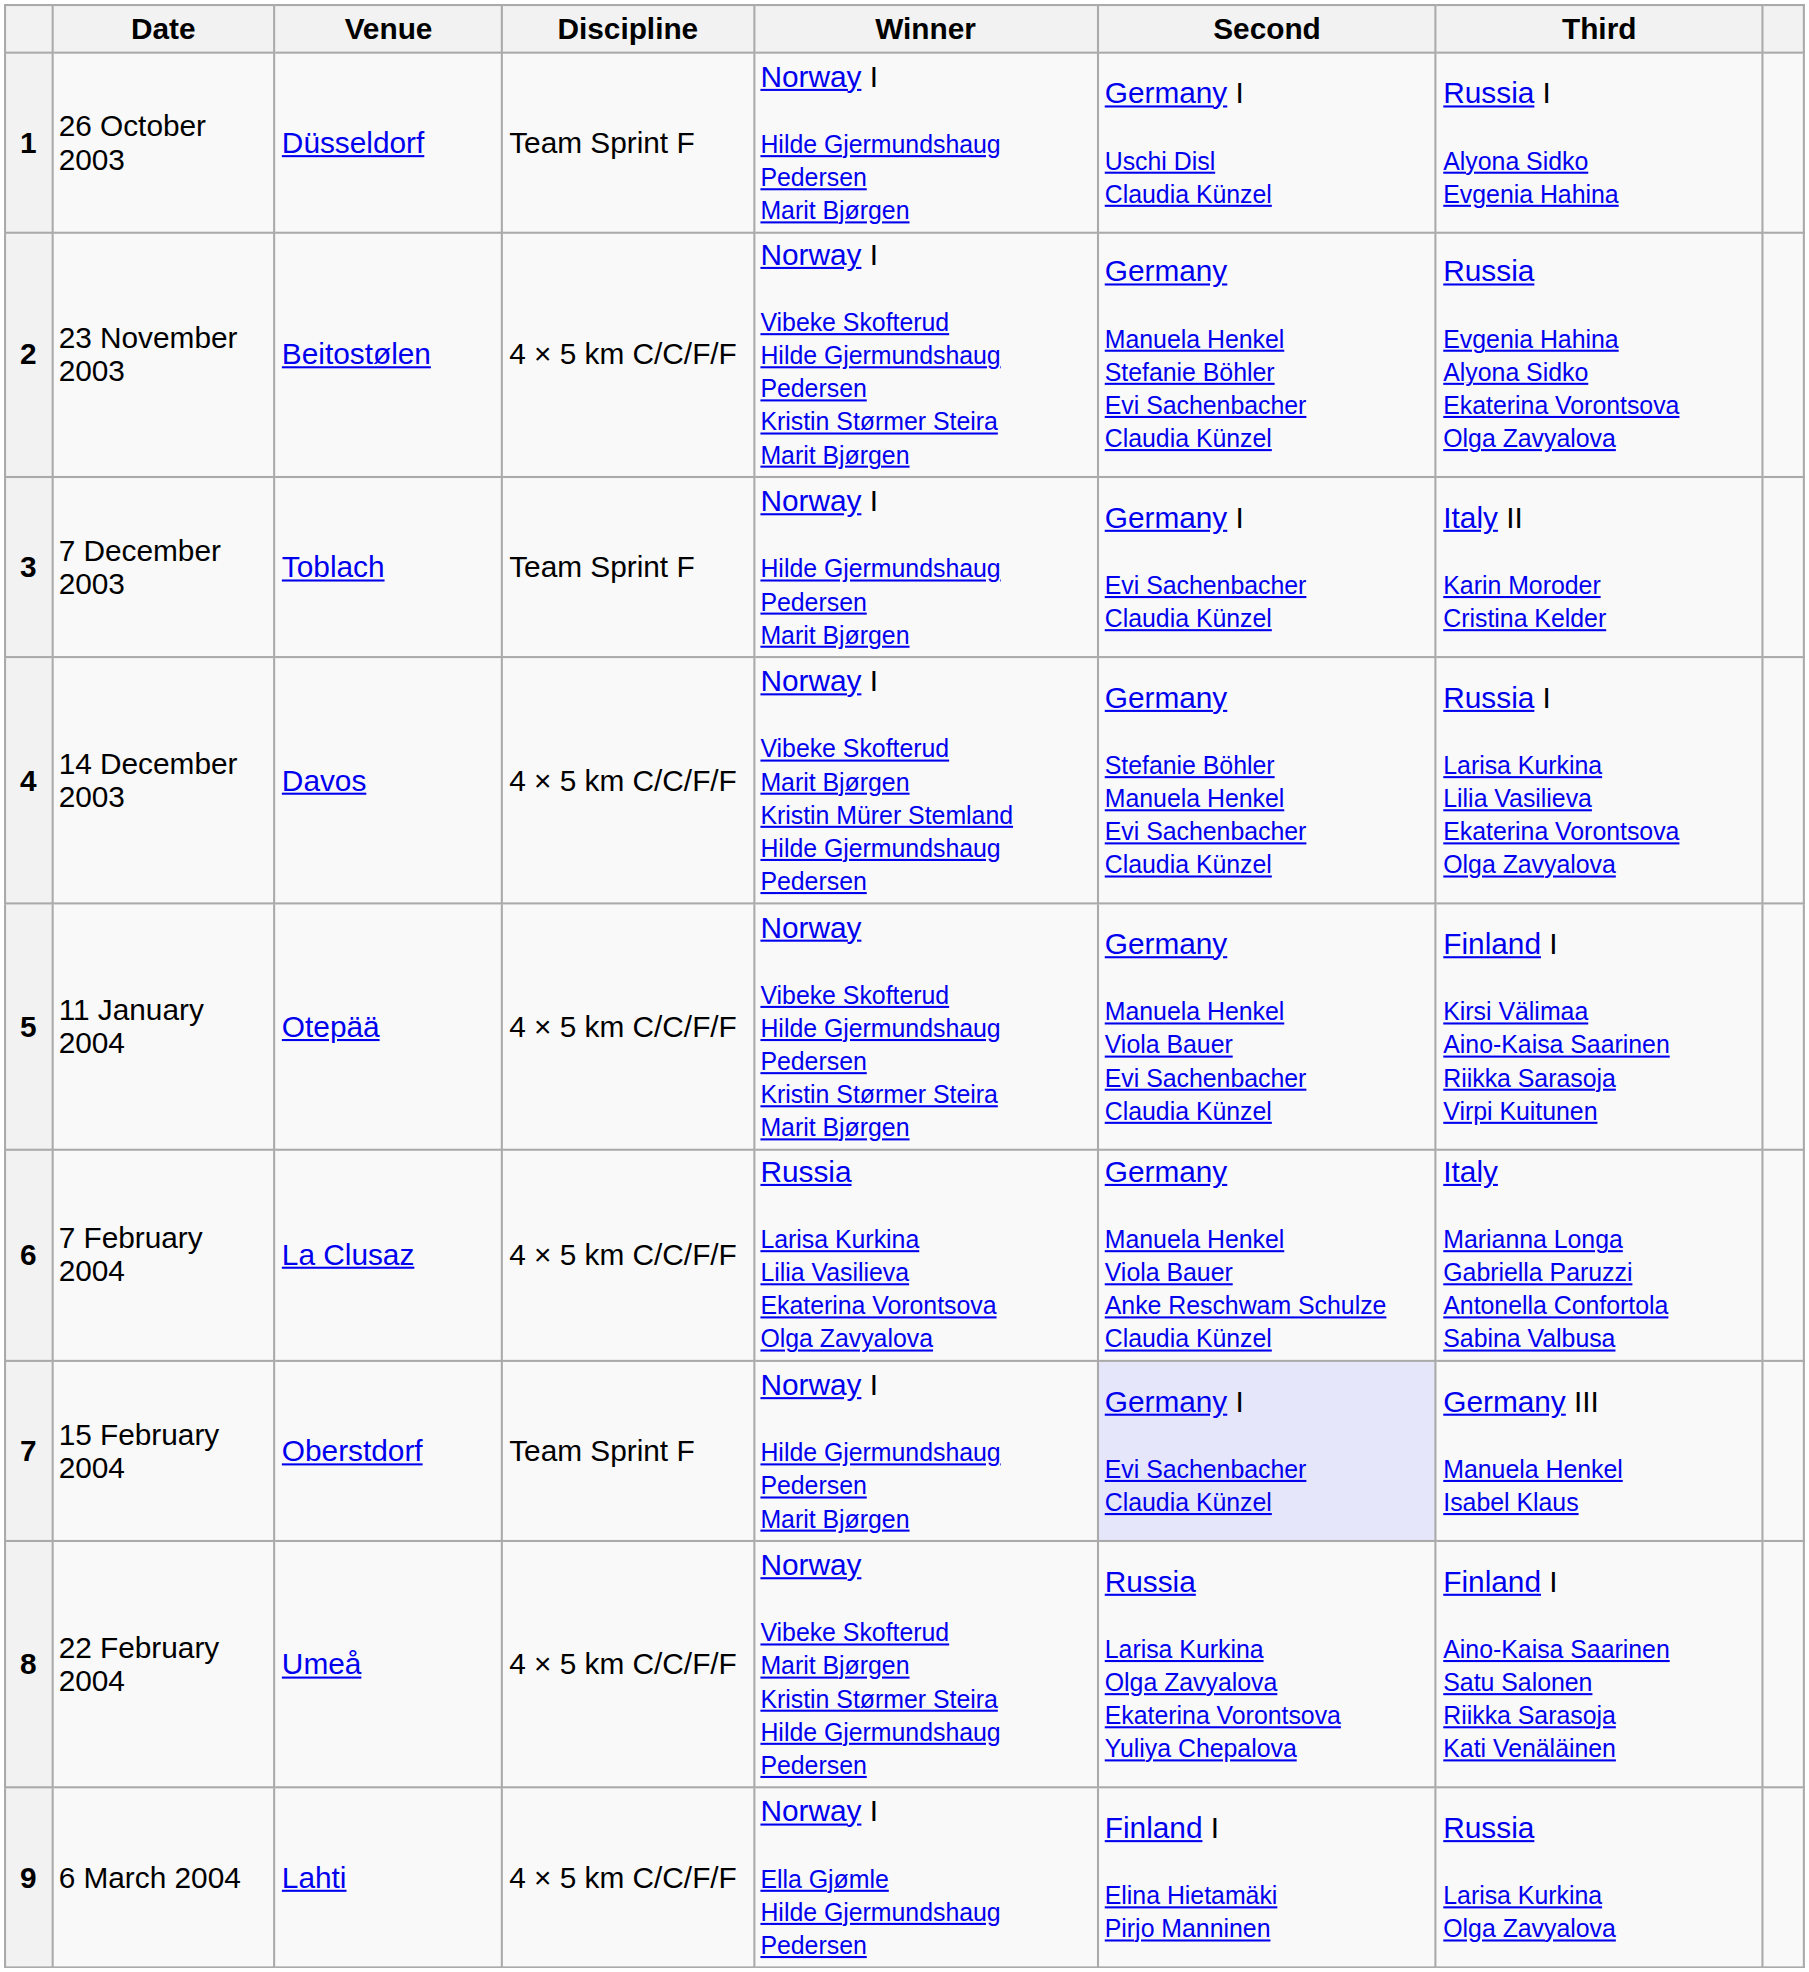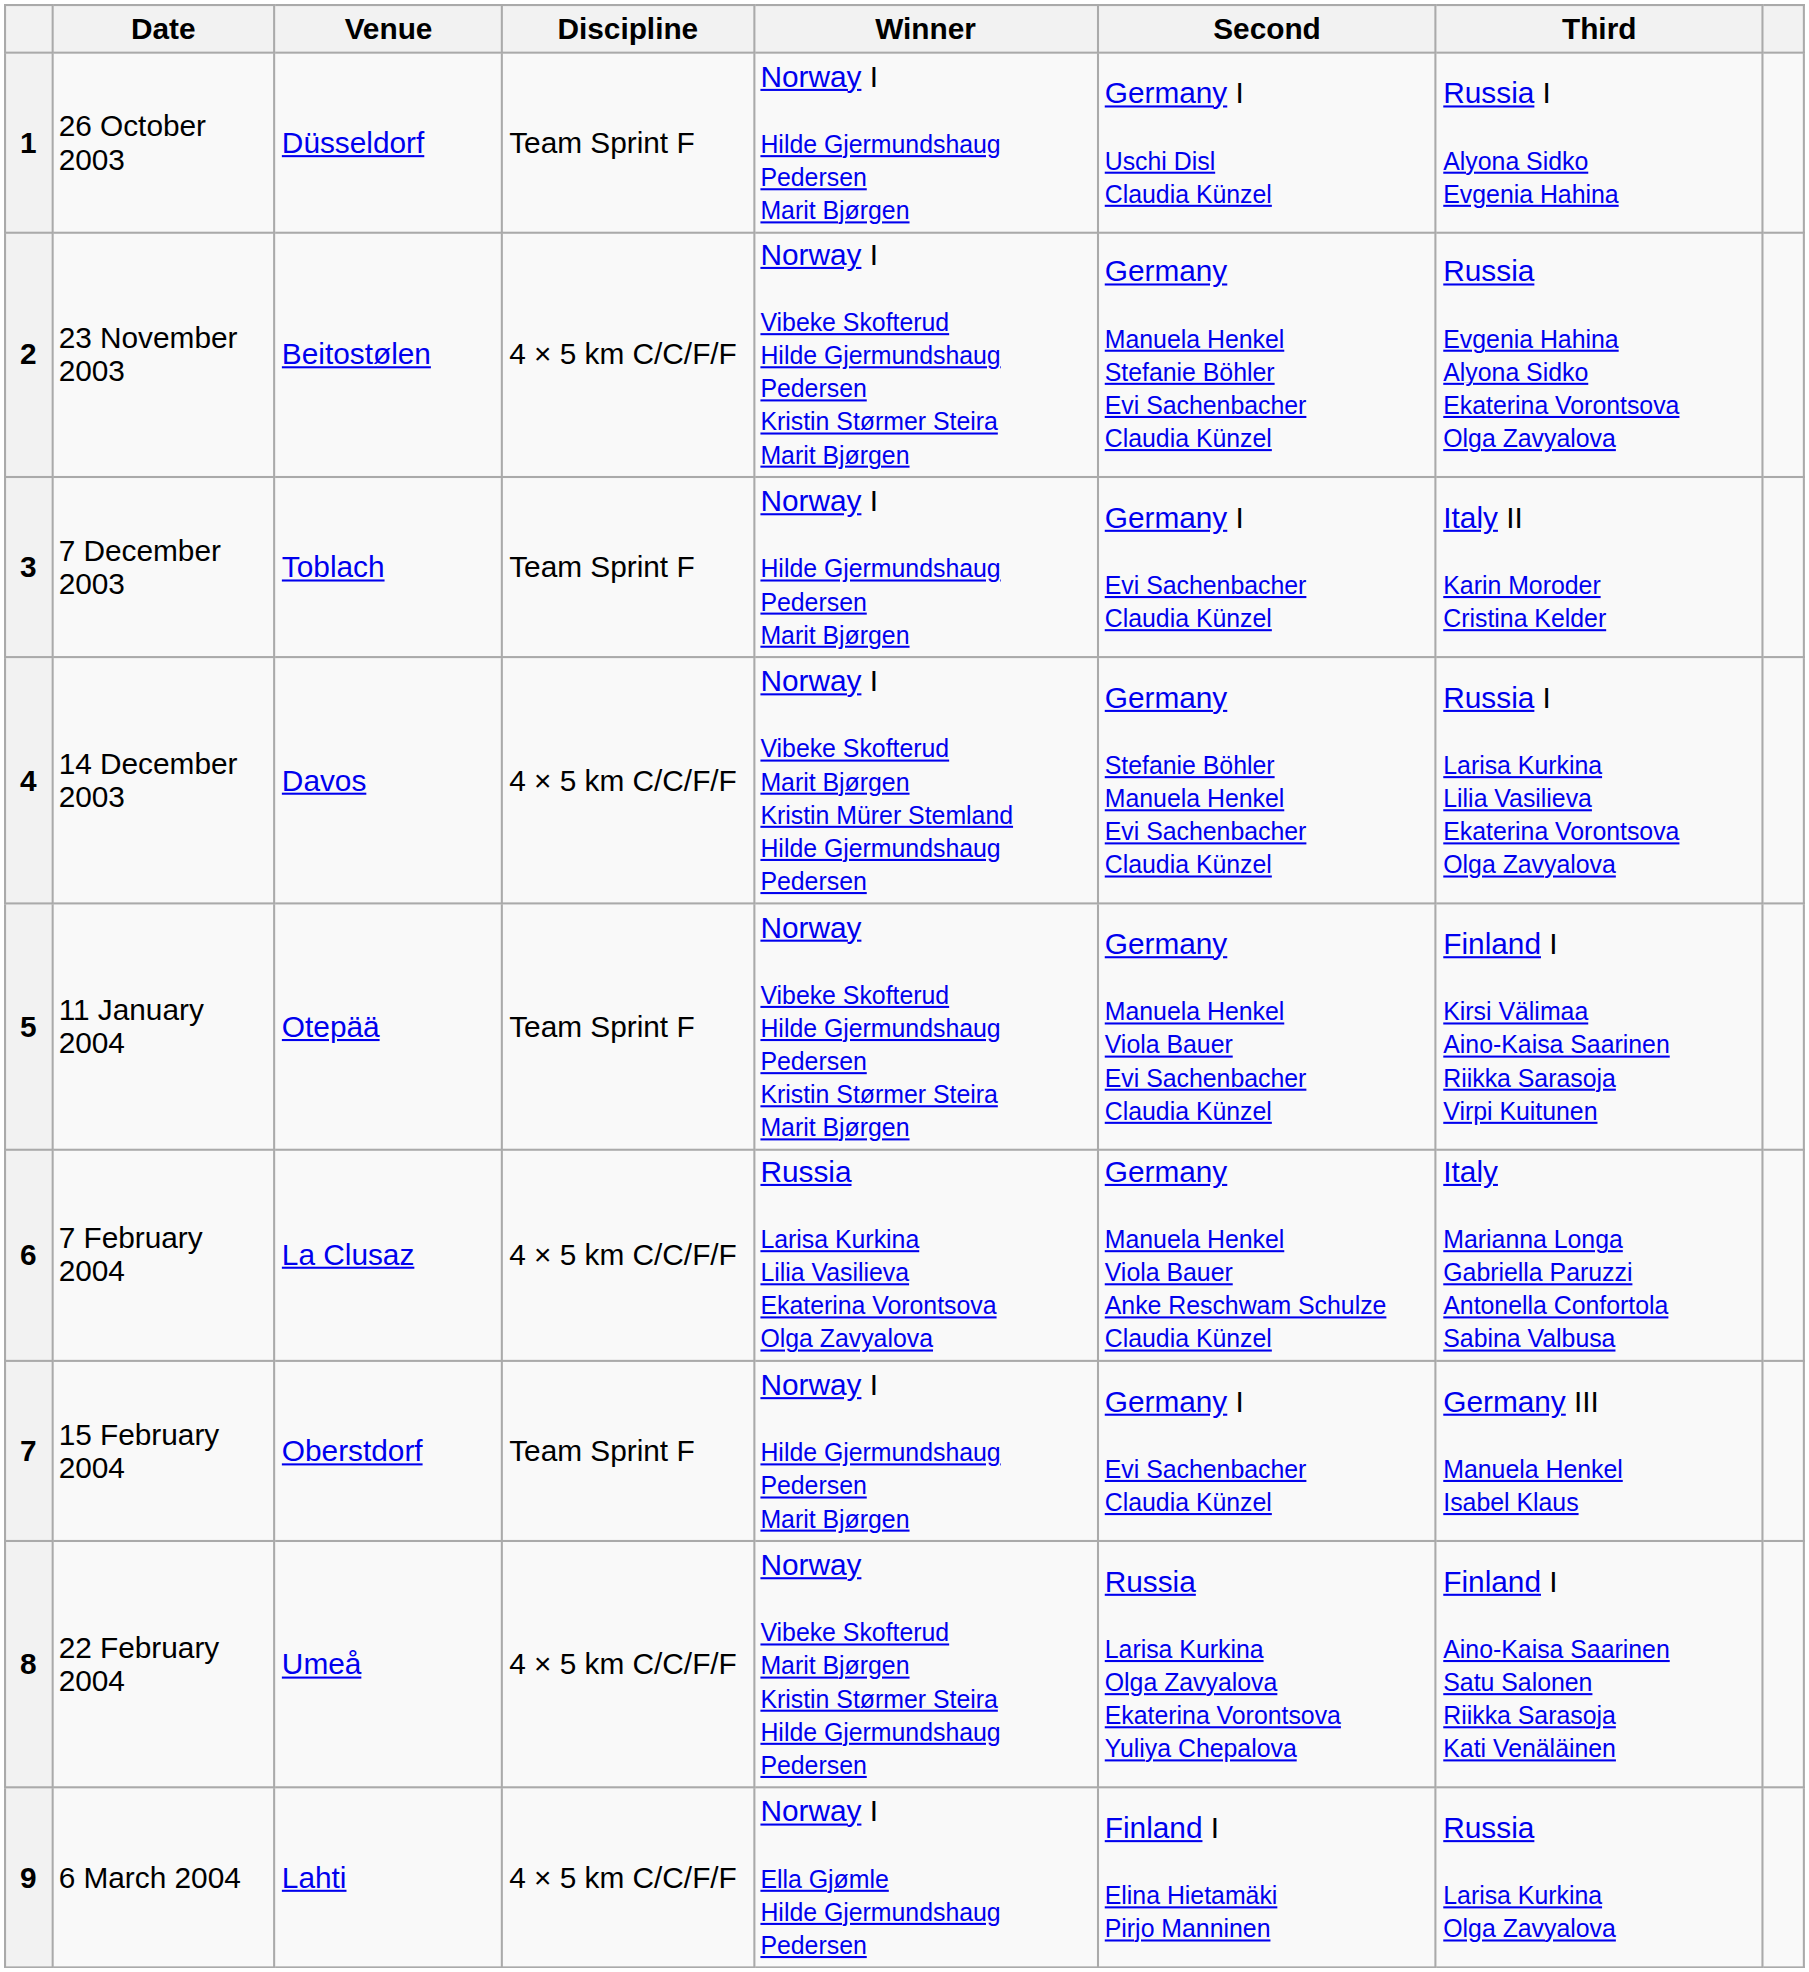5 | Discipline: 4 × 5 km C/C/F/F -> Team Sprint F
7 | Second: lavender background -> no background
